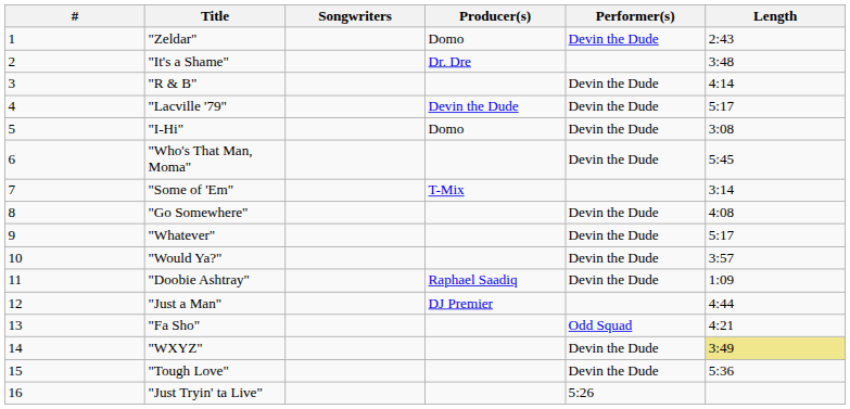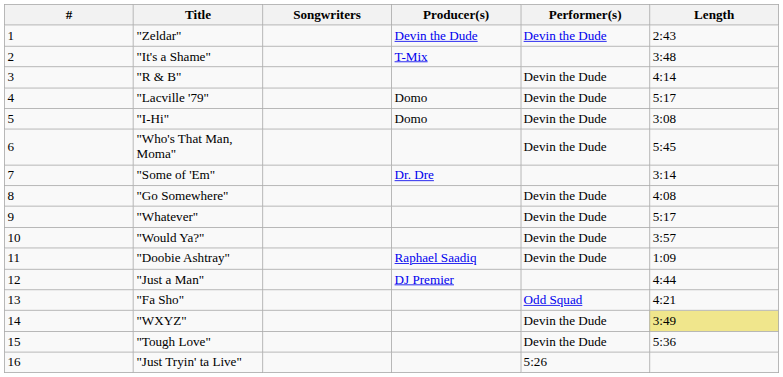"Zeldar" | Producer(s): Domo -> Devin the Dude
"It's a Shame" | Producer(s): Dr. Dre -> T-Mix
"Lacville '79" | Producer(s): Devin the Dude -> Domo
"Some of 'Em" | Producer(s): T-Mix -> Dr. Dre
